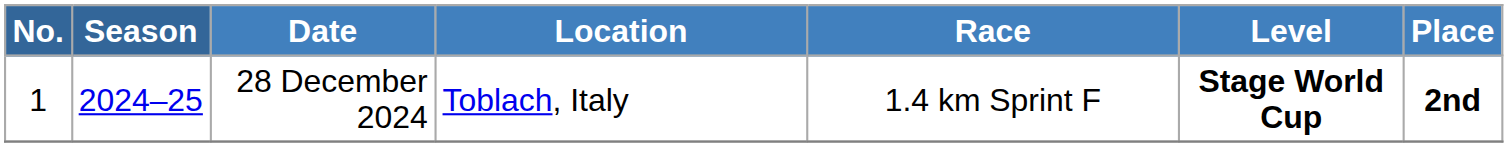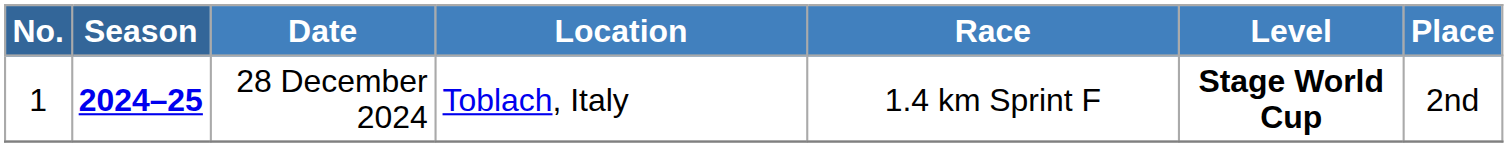28 December 2024 | Season: normal -> bold
28 December 2024 | Place: bold -> normal
